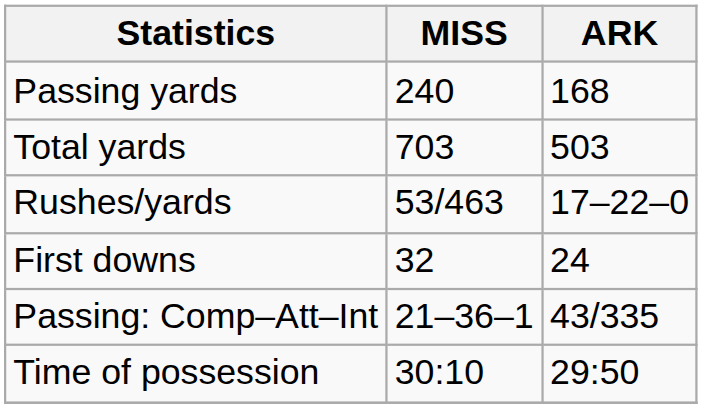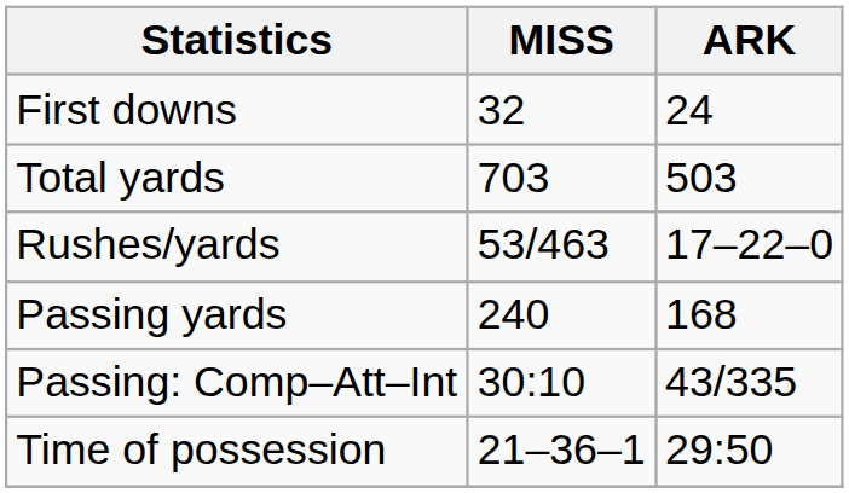rows swapped: First downs <-> Passing yards
Passing: Comp–Att–Int | MISS: 21–36–1 -> 30:10
Time of possession | MISS: 30:10 -> 21–36–1
